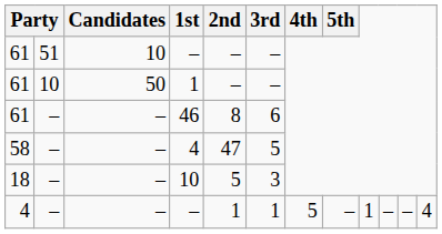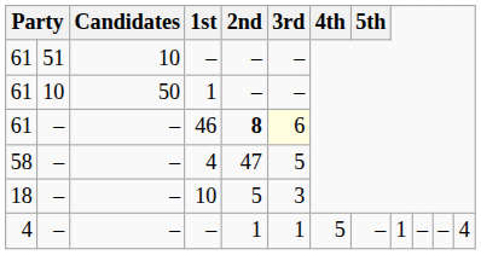46 | 2nd: normal -> bold
46 | 3rd: no background -> lightyellow background
